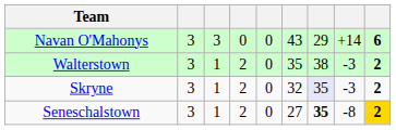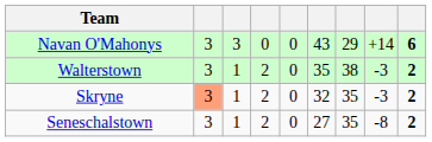Skryne | column 2: no background -> lightsalmon background
Skryne | column 7: lavender background -> no background
Seneschalstown | column 7: bold -> normal
Seneschalstown | column 9: gold background -> no background
